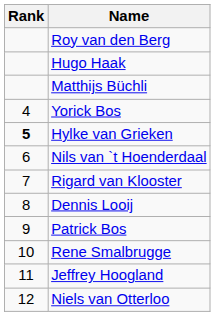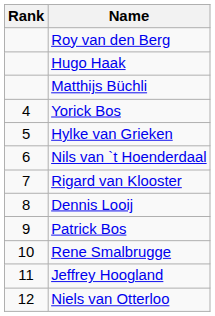Hylke van Grieken | Rank: bold -> normal
